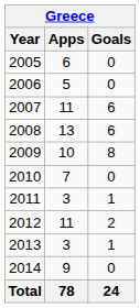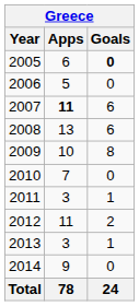2005 | Goals: normal -> bold
2007 | Apps: normal -> bold
